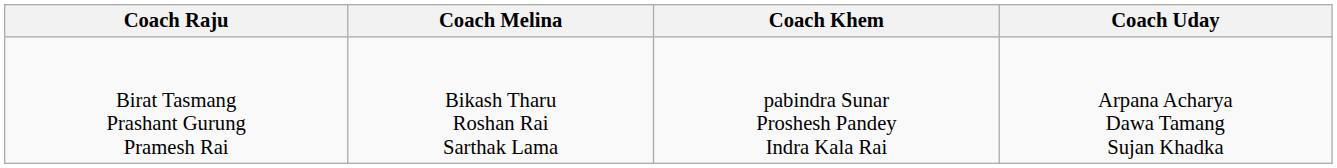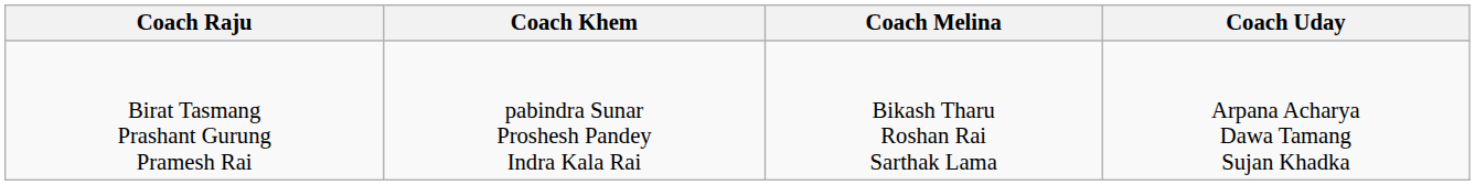columns swapped: Coach Khem <-> Coach Melina
